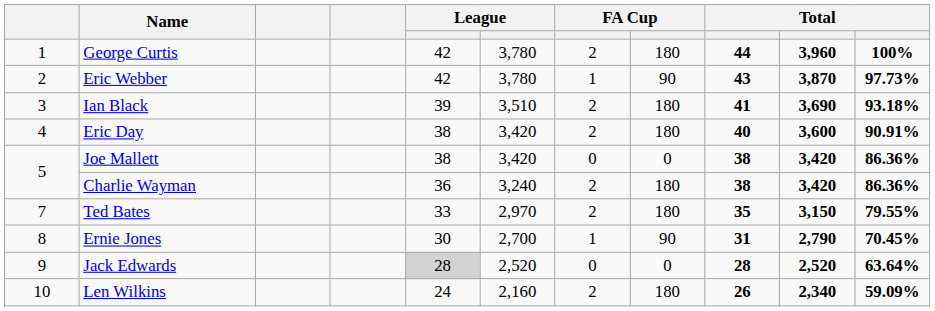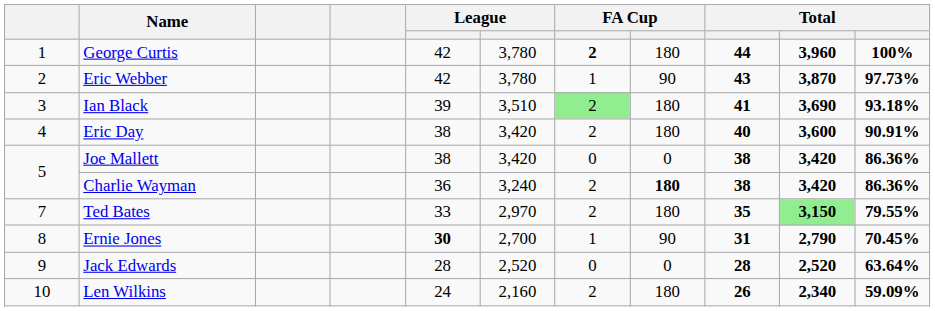George Curtis | column 7: normal -> bold
Ian Black | column 7: no background -> lightgreen background
Charlie Wayman | column 8: normal -> bold
Ted Bates | column 10: no background -> lightgreen background
Ernie Jones | column 5: normal -> bold
Jack Edwards | column 5: lightgrey background -> no background
